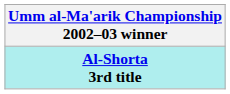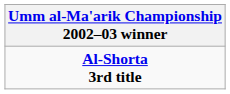row 2 | column 1: paleturquoise background -> no background
